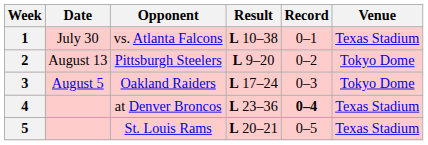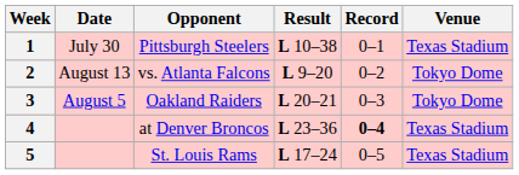1 | Opponent: vs. Atlanta Falcons -> Pittsburgh Steelers
2 | Opponent: Pittsburgh Steelers -> vs. Atlanta Falcons
3 | Result: L 17–24 -> L 20–21
5 | Result: L 20–21 -> L 17–24
